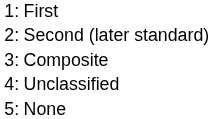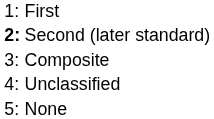Second (later standard) | column 1: normal -> bold
